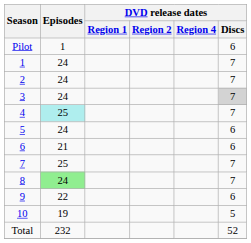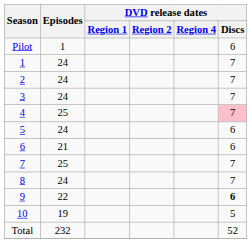3 | DVD release dates / Discs: lightgrey background -> no background
4 | Episodes: paleturquoise background -> no background
4 | DVD release dates / Discs: no background -> pink background
8 | Episodes: lightgreen background -> no background
9 | DVD release dates / Discs: normal -> bold
